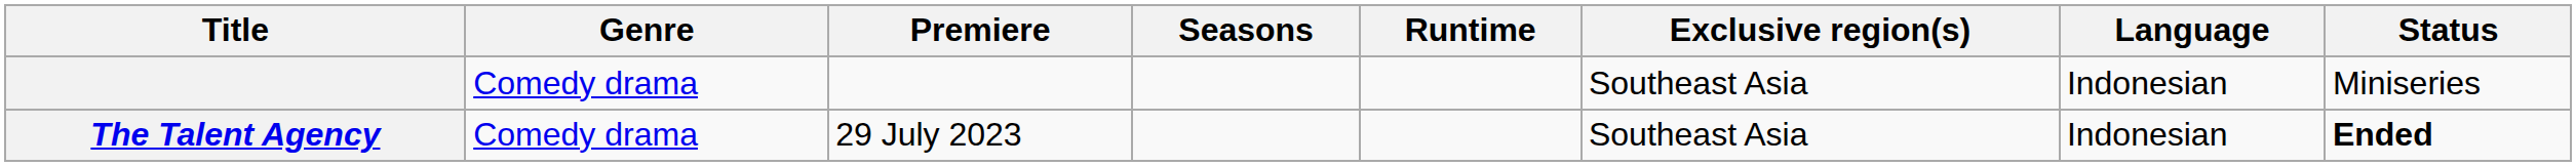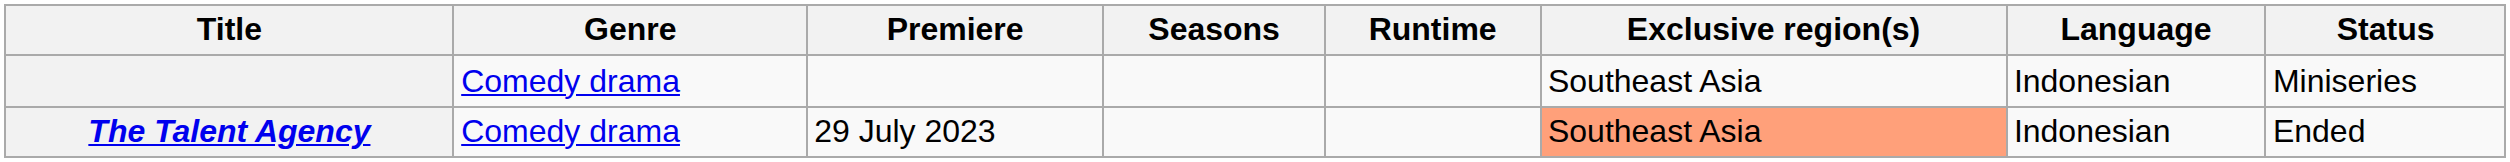The Talent Agency | Exclusive region(s): no background -> lightsalmon background
The Talent Agency | Status: bold -> normal
